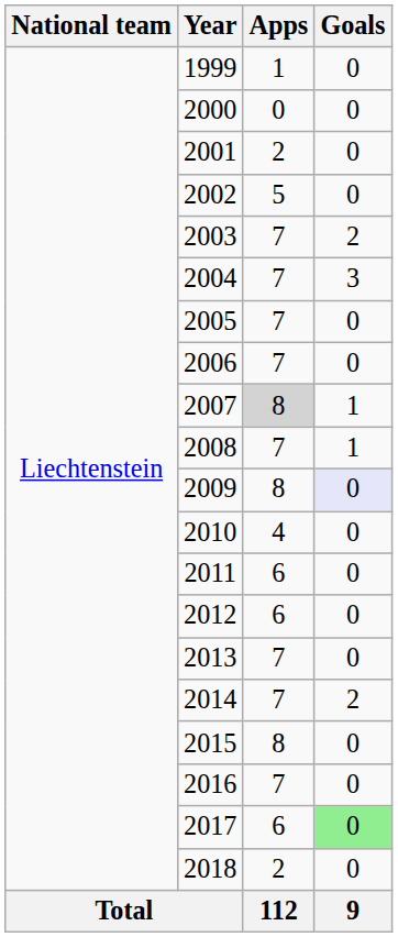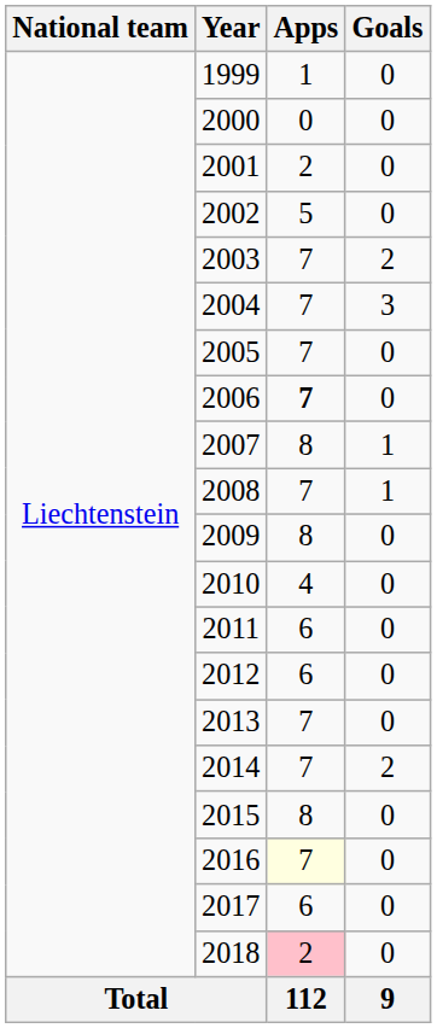2006 | Apps: normal -> bold
2007 | Apps: lightgrey background -> no background
2009 | Goals: lavender background -> no background
2016 | Apps: no background -> lightyellow background
2017 | Goals: lightgreen background -> no background
2018 | Apps: no background -> pink background
